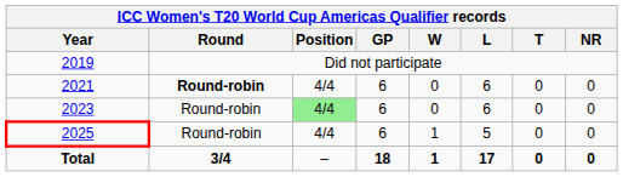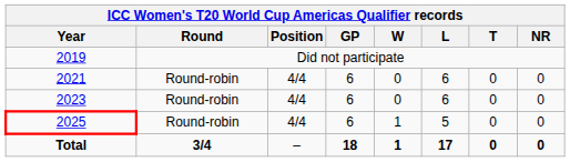2021 | Round: bold -> normal
2023 | Position: lightgreen background -> no background
